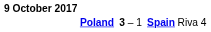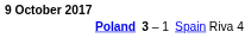Poland | column 4: bold -> normal
